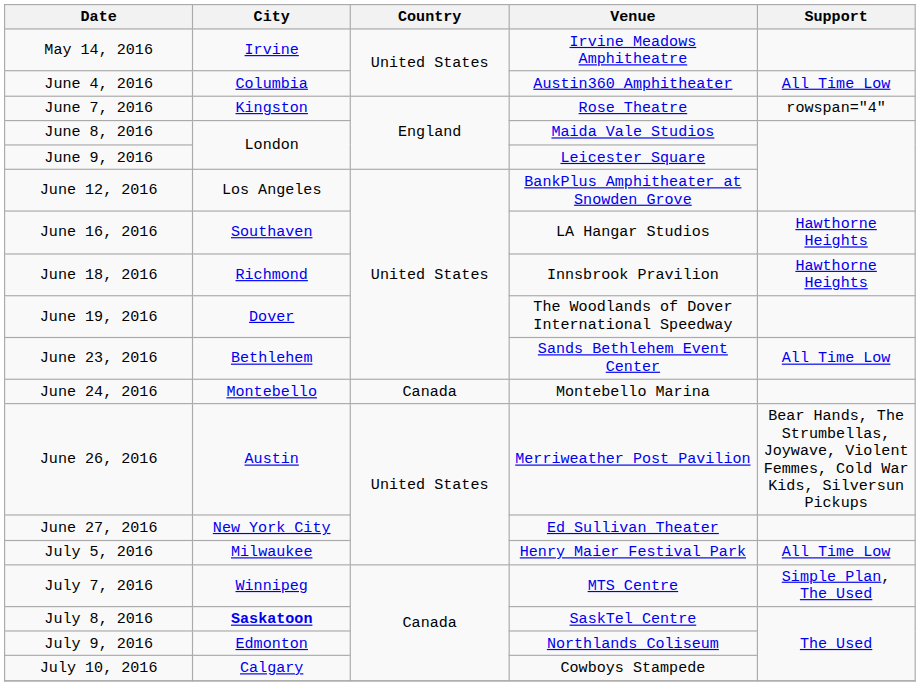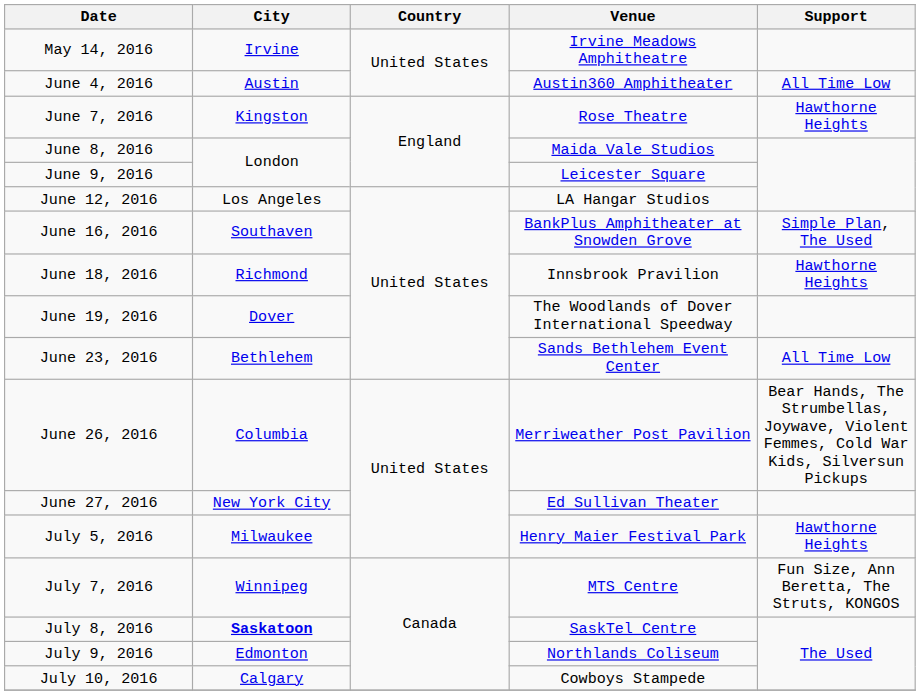June 4, 2016 | City: Columbia -> Austin
June 7, 2016 | Support: rowspan="4" -> Hawthorne Heights
June 12, 2016 | Venue: BankPlus Amphitheater at Snowden Grove -> LA Hangar Studios
June 16, 2016 | Venue: LA Hangar Studios -> BankPlus Amphitheater at Snowden Grove
June 16, 2016 | Support: Hawthorne Heights -> Simple Plan, The Used
- row: June 24, 2016 | Montebello | Canada | Montebello Marina
June 26, 2016 | City: Austin -> Columbia
July 5, 2016 | Support: All Time Low -> Hawthorne Heights
July 7, 2016 | Support: Simple Plan, The Used -> Fun Size, Ann Beretta, The Struts, KONGOS
